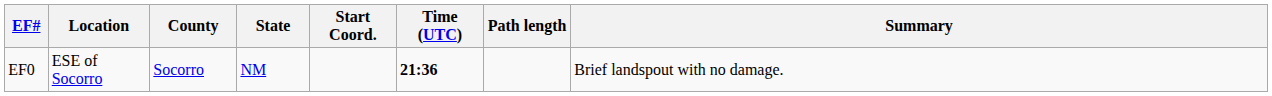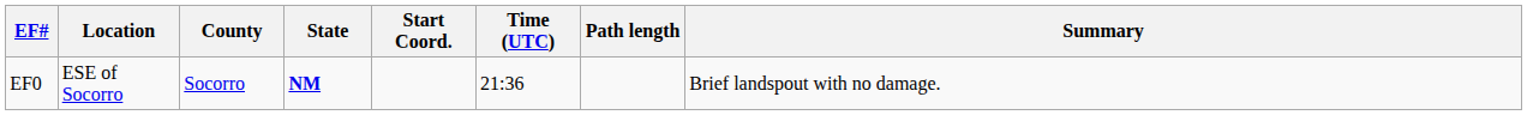EF0 | State: normal -> bold
EF0 | Time (UTC): bold -> normal
